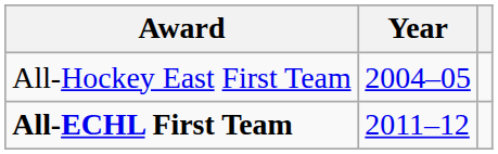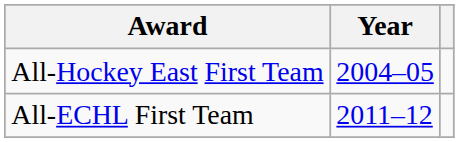row 3 | Award: bold -> normal
